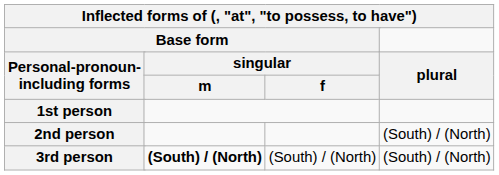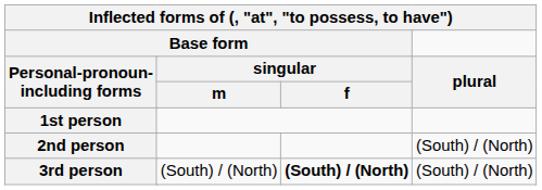3rd person | Base form / singular / m: bold -> normal
3rd person | Base form / singular / f: normal -> bold
